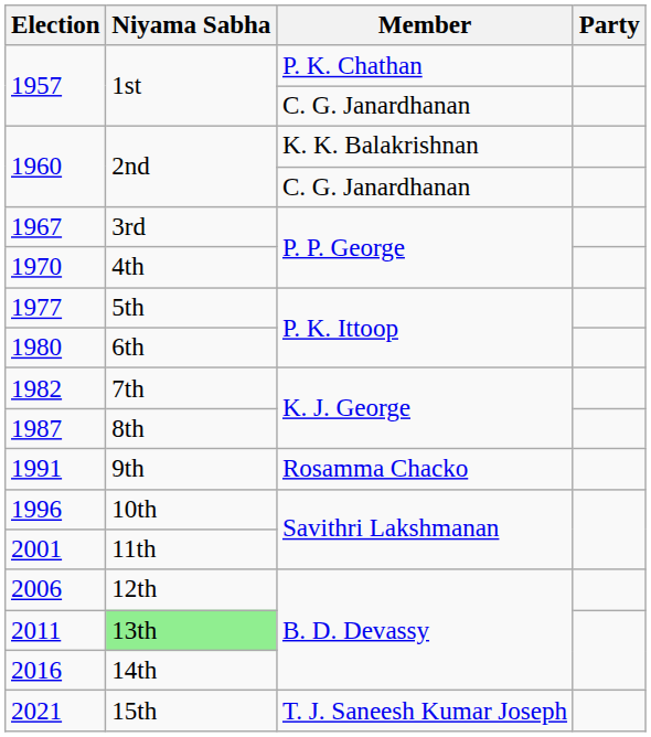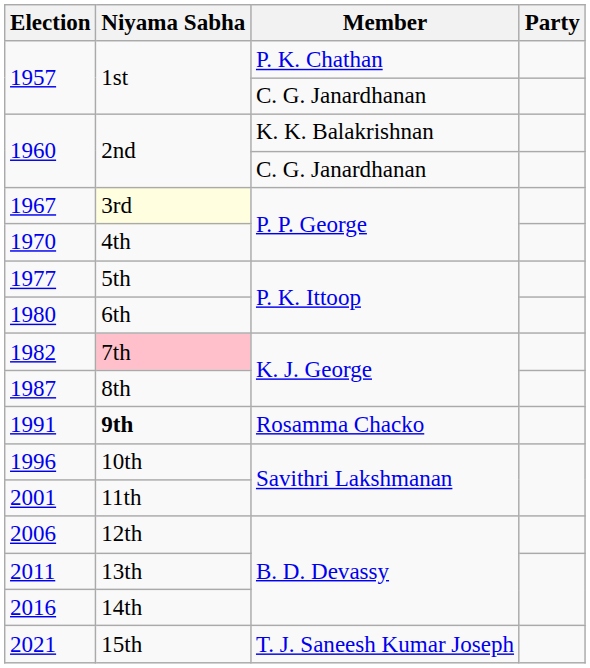1967 | Niyama Sabha: no background -> lightyellow background
1982 | Niyama Sabha: no background -> pink background
1991 | Niyama Sabha: normal -> bold
2011 | Niyama Sabha: lightgreen background -> no background
